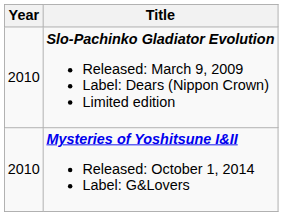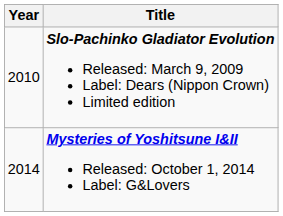row 3 | Year: 2010 -> 2014
